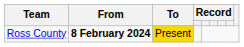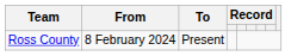Ross County | From: bold -> normal
Ross County | To: gold background -> no background
